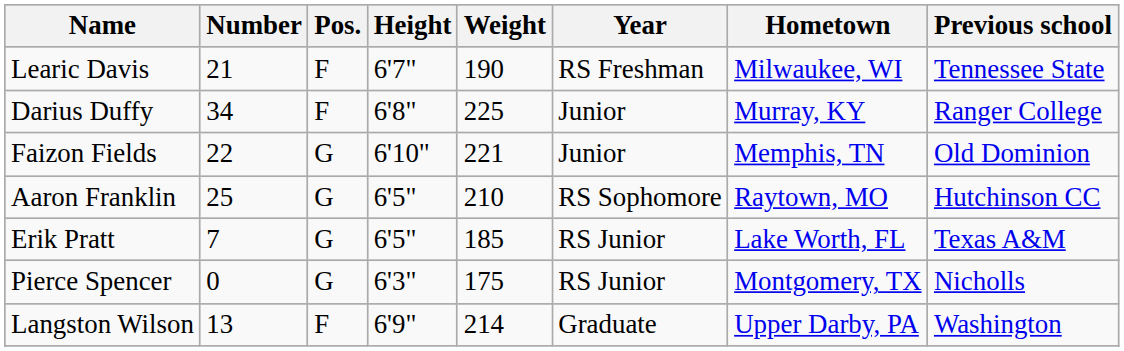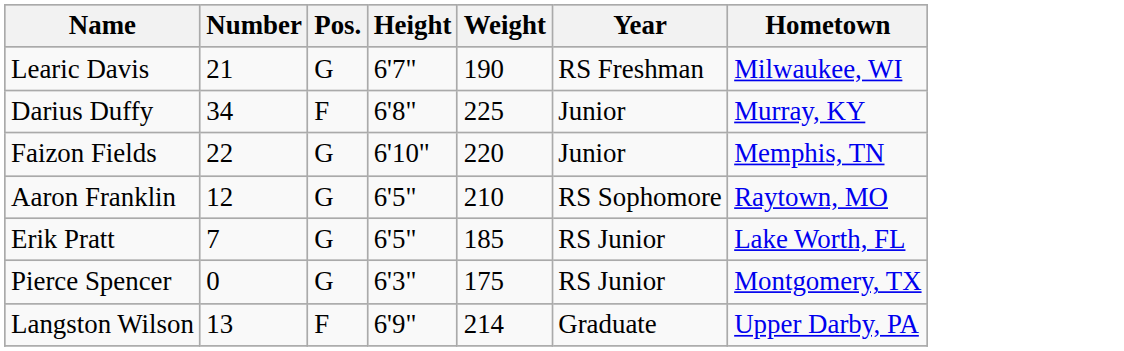- column: Previous school | Tennessee State | Ranger College | Old Dominion | Hutchinson CC | Texas A&M | Nicholls | Washington
Learic Davis | Pos.: F -> G
Faizon Fields | Weight: 221 -> 220
Aaron Franklin | Number: 25 -> 12
